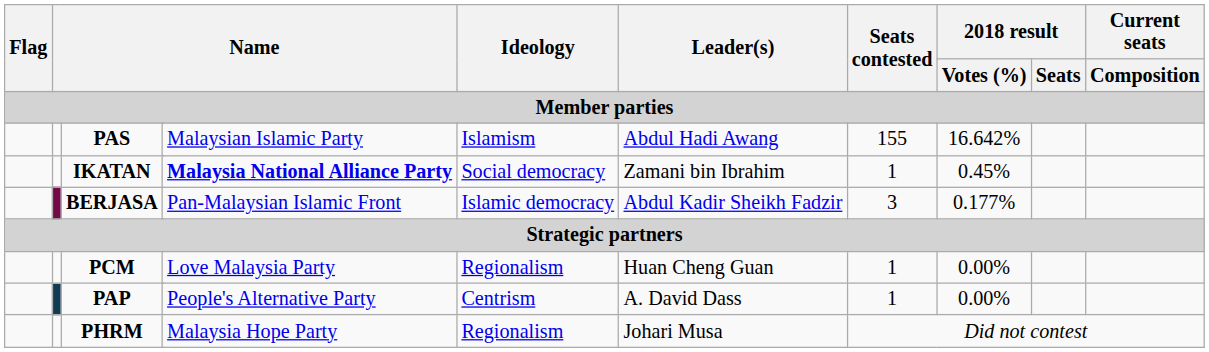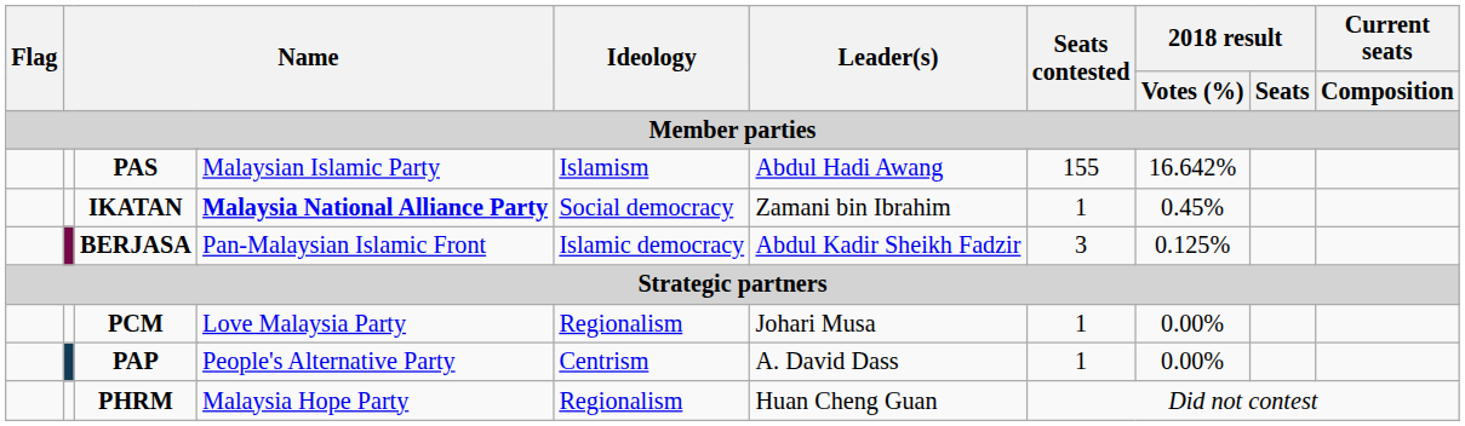BERJASA | 2018 result / Votes (%): 0.177% -> 0.125%
PCM | Leader(s): Huan Cheng Guan -> Johari Musa
PHRM | Leader(s): Johari Musa -> Huan Cheng Guan
